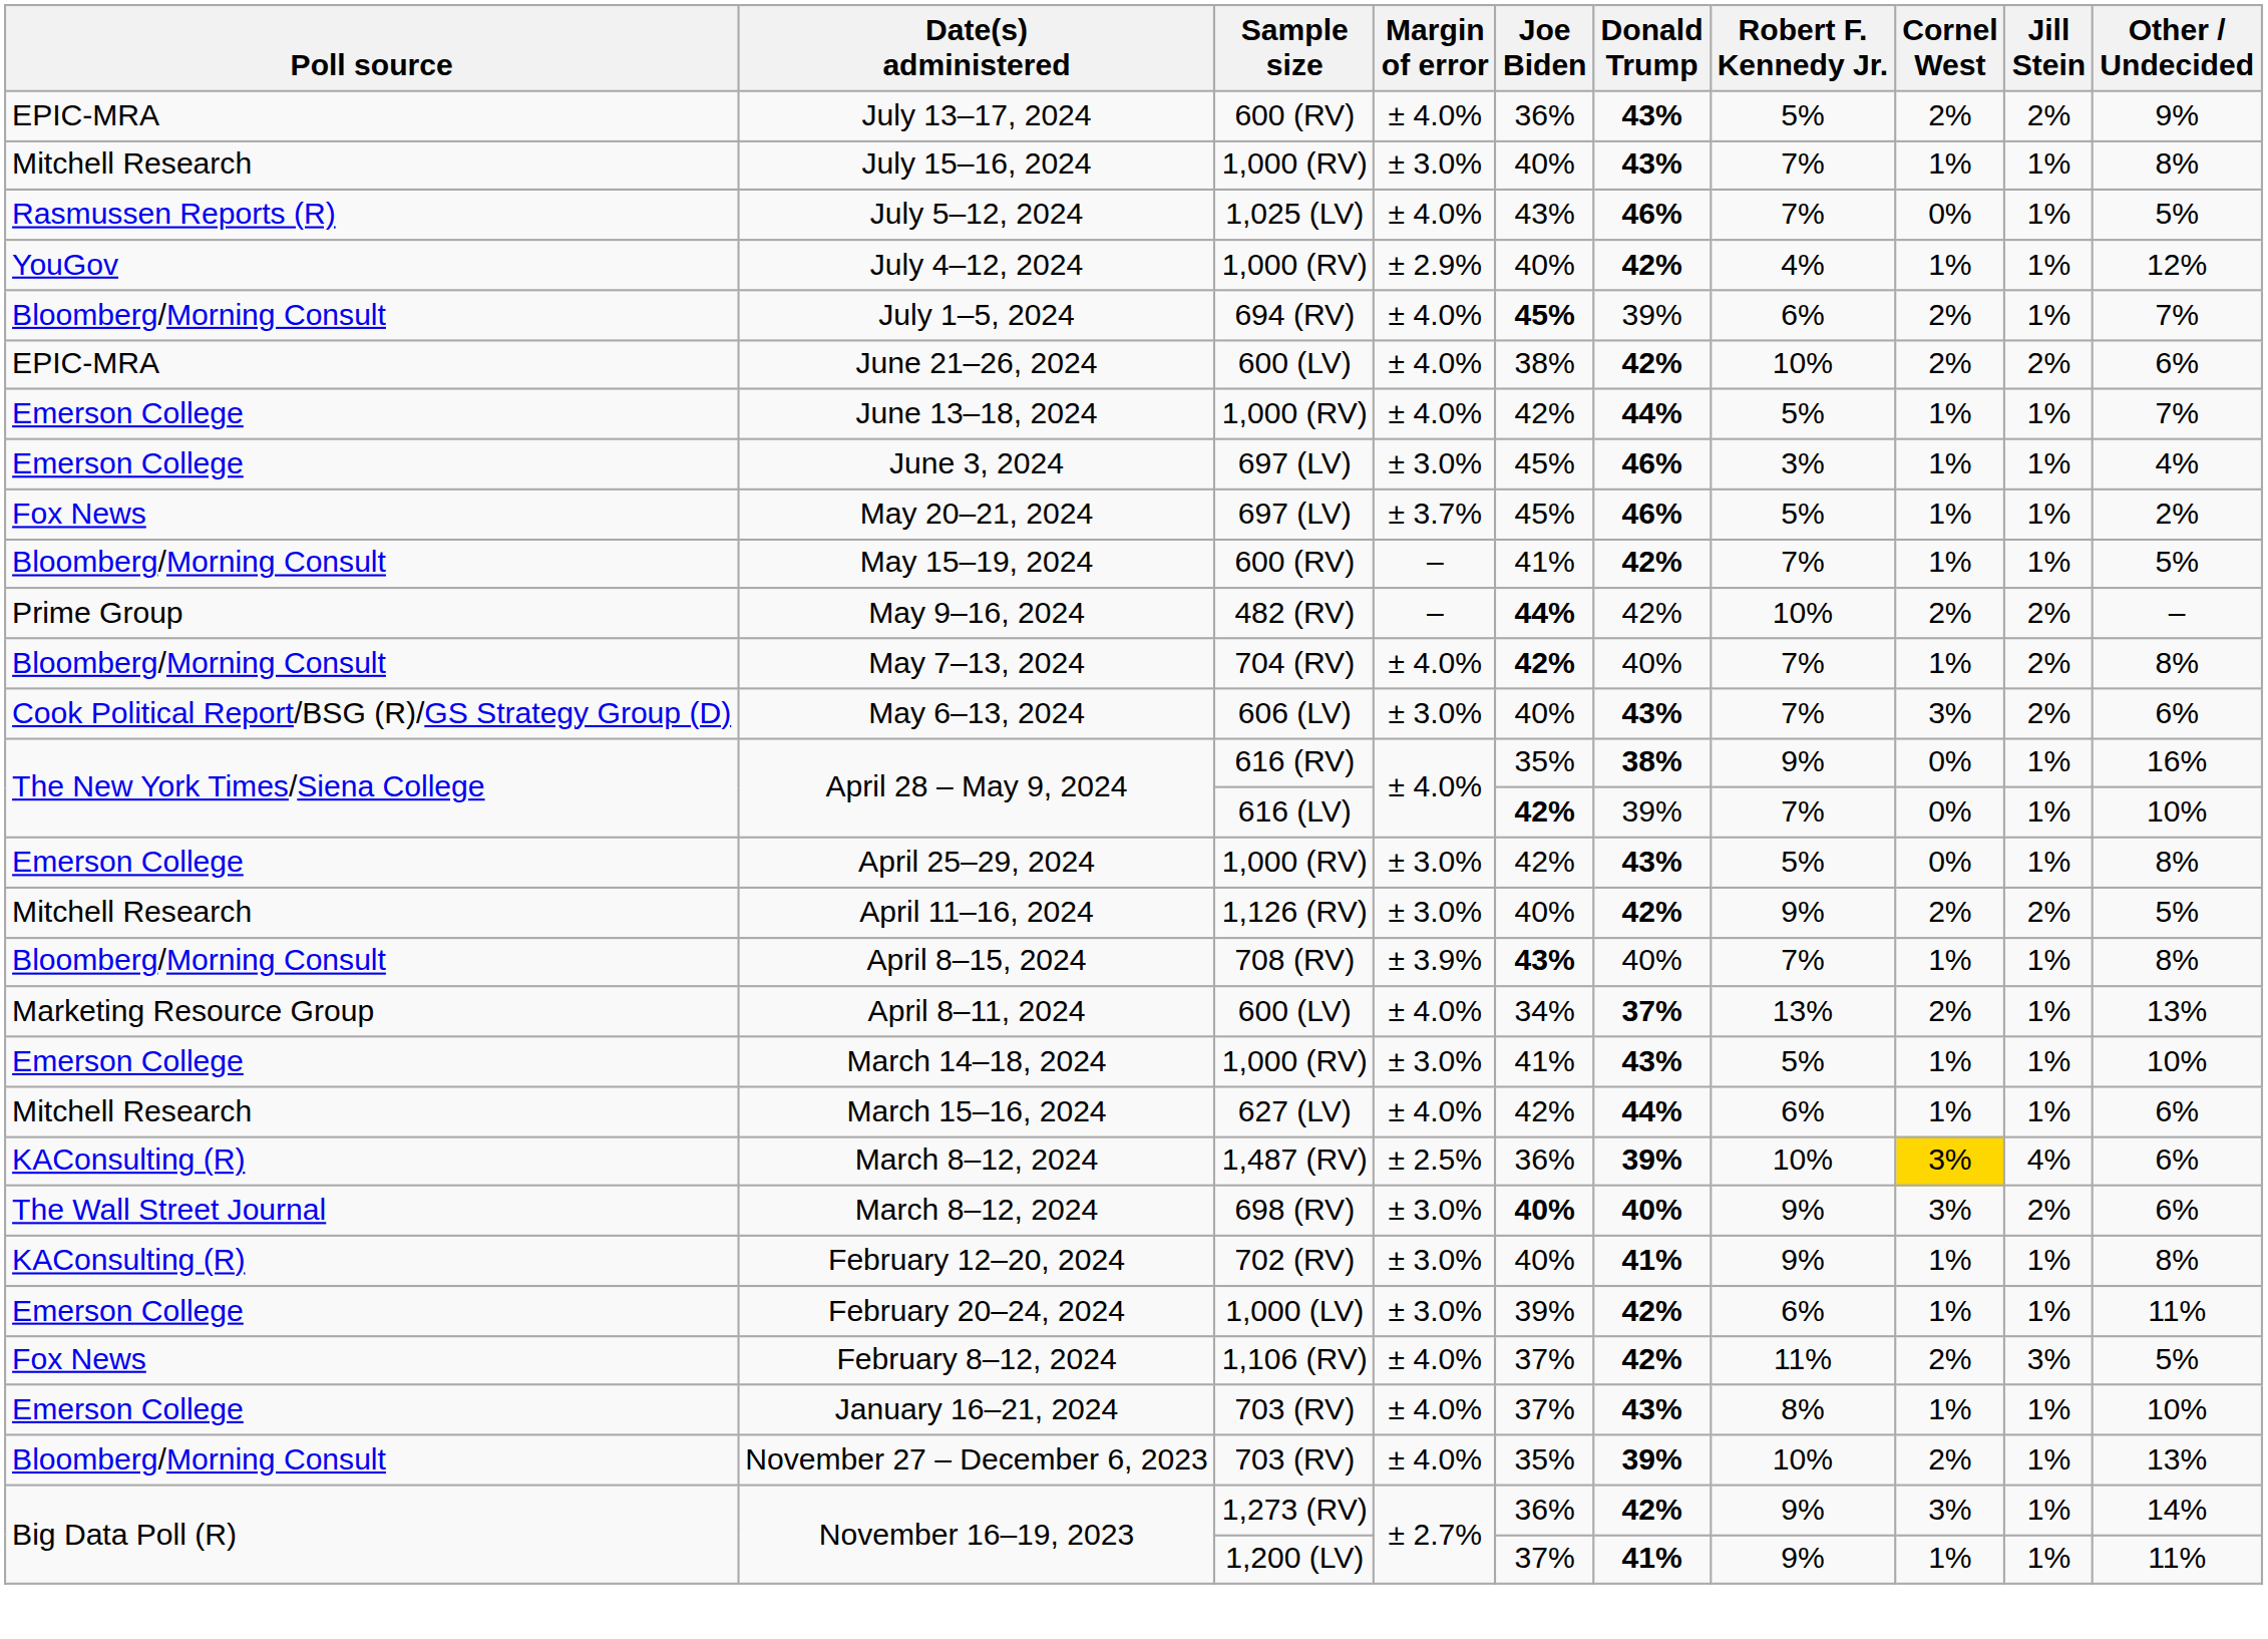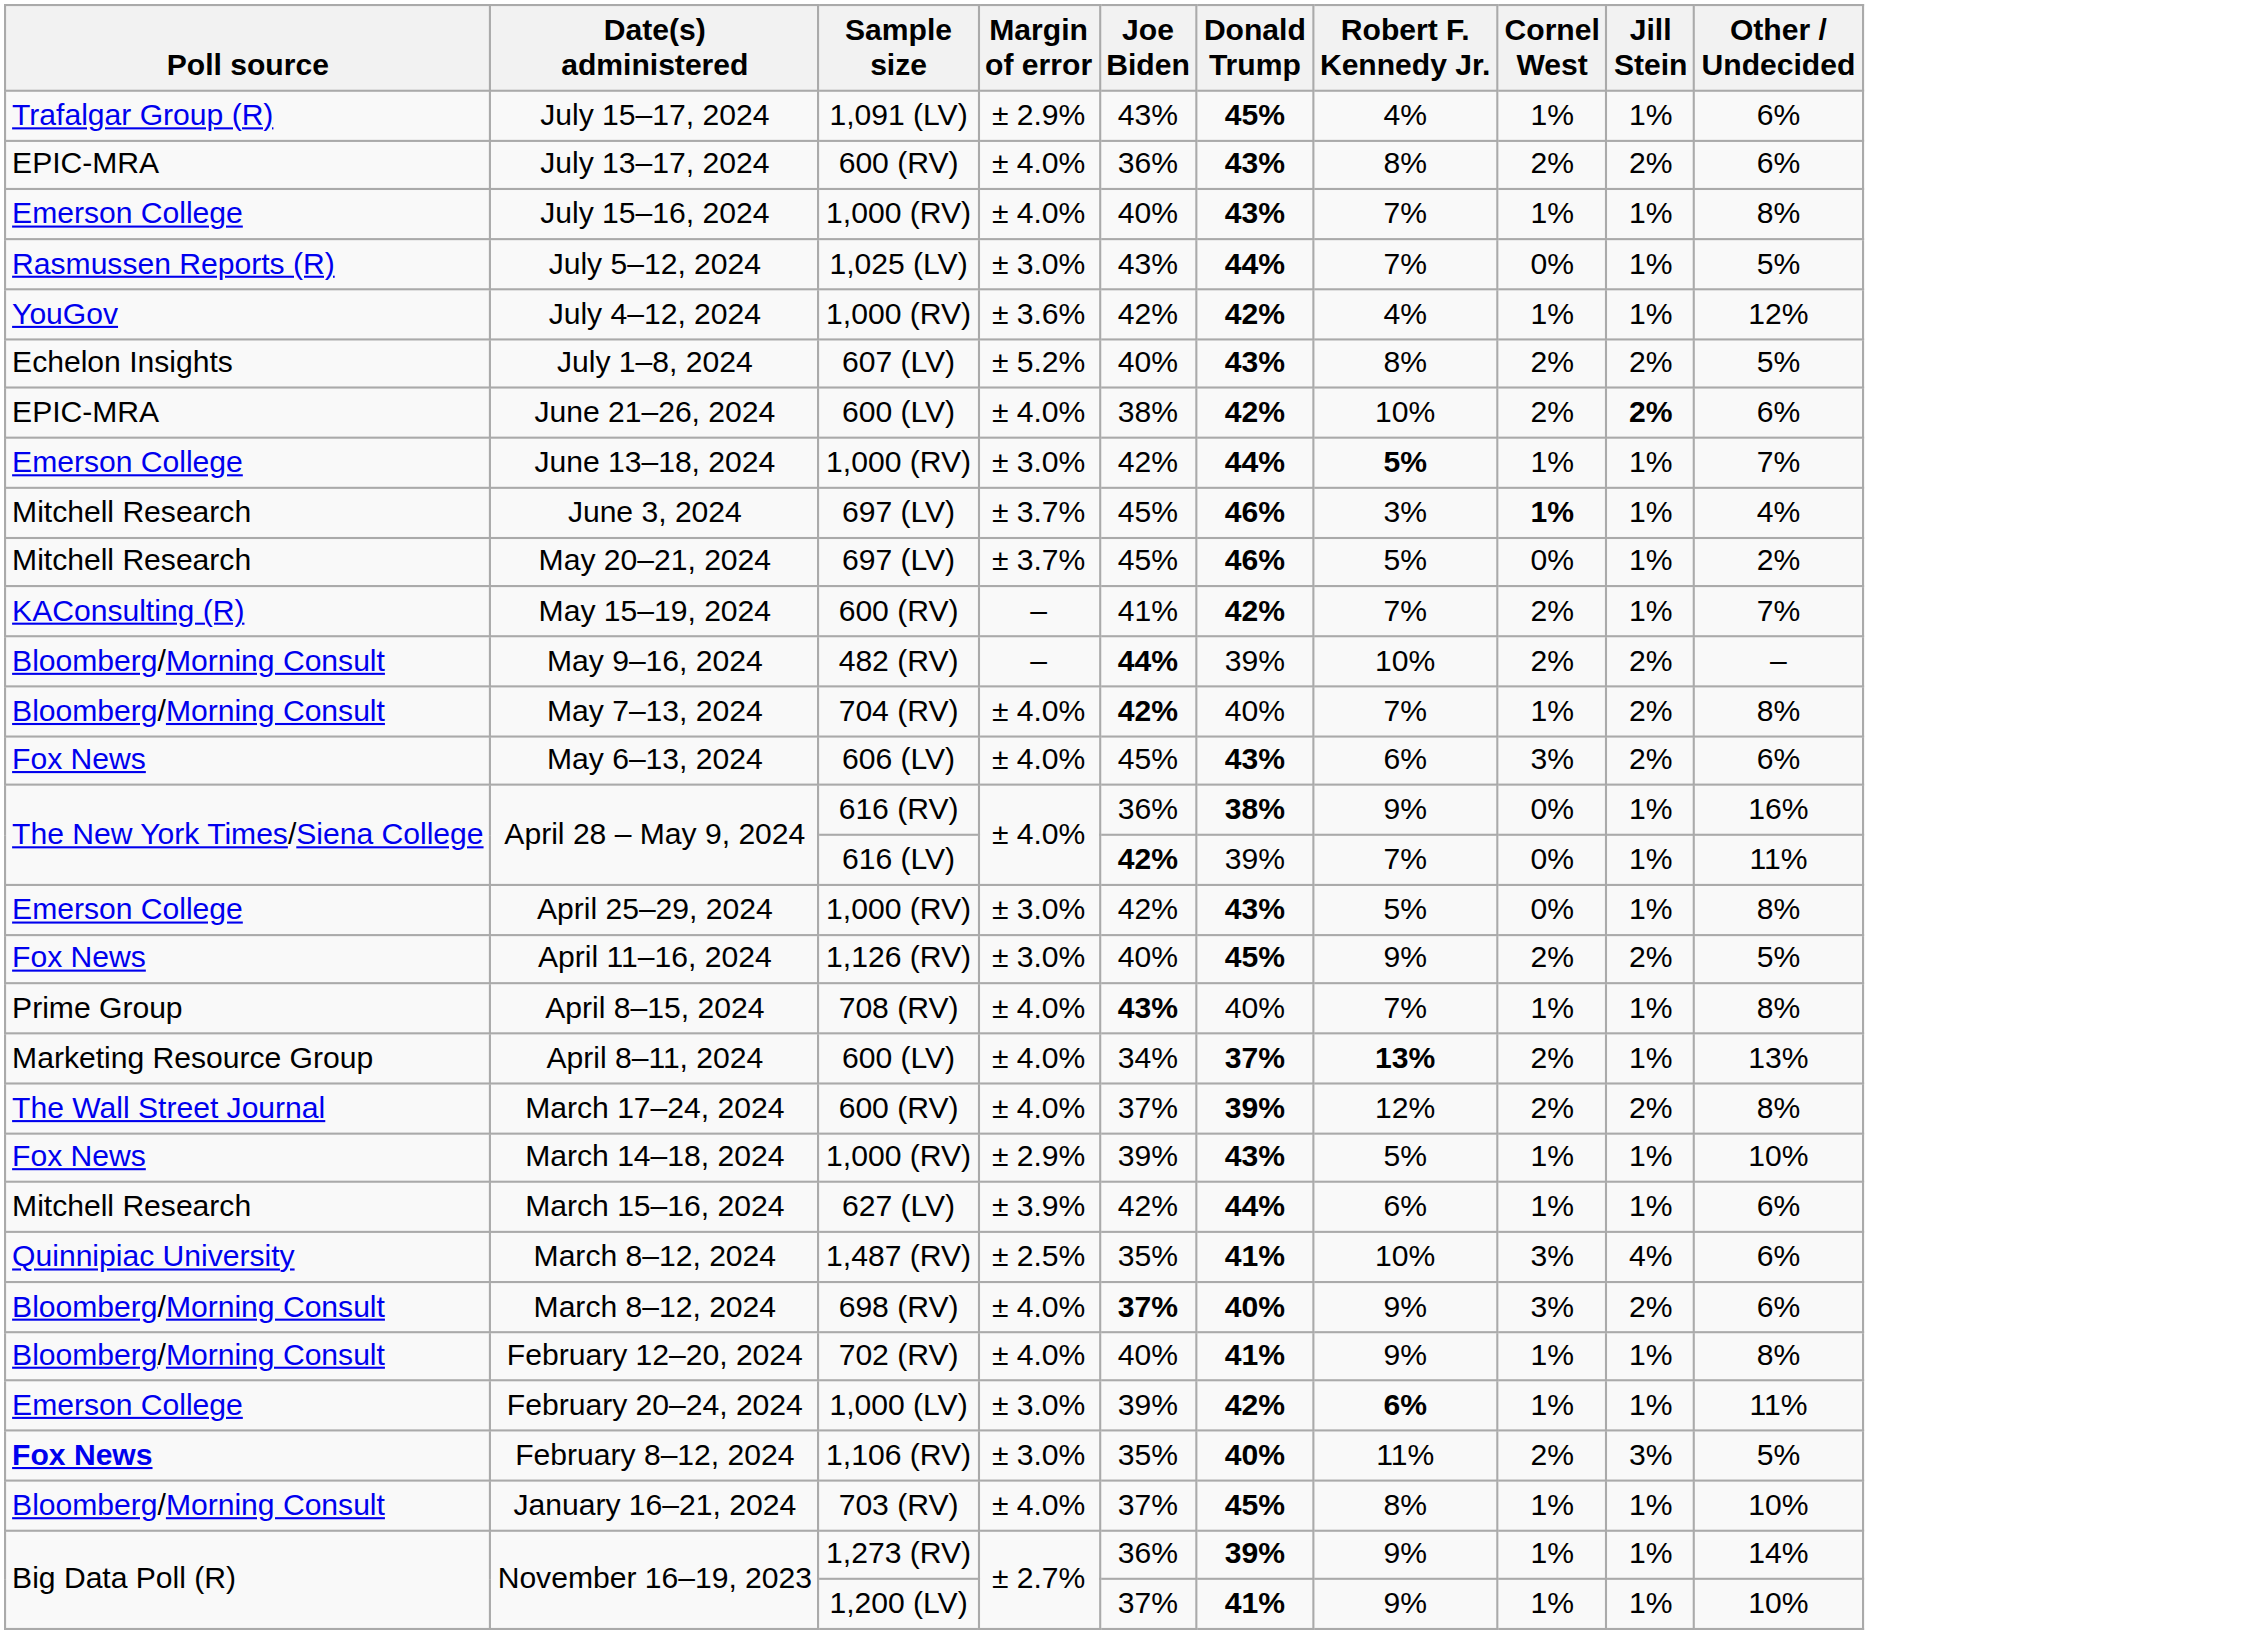+ row: Trafalgar Group (R) | July 15–17, 2024 | 1,091 (LV) | ± 2.9% | 43% | 45% | 4% | 1% | 1% | 6%
July 13–17, 2024 | Robert F. Kennedy Jr.: 5% -> 8%
July 13–17, 2024 | Other / Undecided: 9% -> 6%
July 15–16, 2024 | Poll source: Mitchell Research -> Emerson College
July 15–16, 2024 | Margin of error: ± 3.0% -> ± 4.0%
July 5–12, 2024 | Margin of error: ± 4.0% -> ± 3.0%
July 5–12, 2024 | Donald Trump: 46% -> 44%
July 4–12, 2024 | Margin of error: ± 2.9% -> ± 3.6%
July 4–12, 2024 | Joe Biden: 40% -> 42%
+ row: Echelon Insights | July 1–8, 2024 | 607 (LV) | ± 5.2% | 40% | 43% | 8% | 2% | 2% | 5%
- row: Bloomberg/Morning Consult | July 1–5, 2024 | 694 (RV) | ± 4.0% | 45% | 39% | 6% | 2% | 1% | 7%
June 21–26, 2024 | Jill Stein: normal -> bold
June 13–18, 2024 | Margin of error: ± 4.0% -> ± 3.0%
June 13–18, 2024 | Robert F. Kennedy Jr.: normal -> bold
June 3, 2024 | Poll source: Emerson College -> Mitchell Research
June 3, 2024 | Margin of error: ± 3.0% -> ± 3.7%
June 3, 2024 | Cornel West: normal -> bold
May 20–21, 2024 | Poll source: Fox News -> Mitchell Research
May 20–21, 2024 | Cornel West: 1% -> 0%
May 15–19, 2024 | Poll source: Bloomberg/Morning Consult -> KAConsulting (R)
May 15–19, 2024 | Cornel West: 1% -> 2%
May 15–19, 2024 | Other / Undecided: 5% -> 7%
May 9–16, 2024 | Poll source: Prime Group -> Bloomberg/Morning Consult
May 9–16, 2024 | Donald Trump: 42% -> 39%
May 6–13, 2024 | Poll source: Cook Political Report/BSG (R)/GS Strategy Group (D) -> Fox News
May 6–13, 2024 | Margin of error: ± 3.0% -> ± 4.0%
May 6–13, 2024 | Joe Biden: 40% -> 45%
May 6–13, 2024 | Robert F. Kennedy Jr.: 7% -> 6%
April 28 – May 9, 2024 / 616 (RV) | Joe Biden: 35% -> 36%
April 28 – May 9, 2024 / 616 (LV) | Other / Undecided: 10% -> 11%
April 11–16, 2024 | Poll source: Mitchell Research -> Fox News
April 11–16, 2024 | Donald Trump: 42% -> 45%
April 8–15, 2024 | Poll source: Bloomberg/Morning Consult -> Prime Group
April 8–15, 2024 | Margin of error: ± 3.9% -> ± 4.0%
April 8–11, 2024 | Robert F. Kennedy Jr.: normal -> bold
+ row: The Wall Street Journal | March 17–24, 2024 | 600 (RV) | ± 4.0% | 37% | 39% | 12% | 2% | 2% | 8%
March 14–18, 2024 | Poll source: Emerson College -> Fox News
March 14–18, 2024 | Margin of error: ± 3.0% -> ± 2.9%
March 14–18, 2024 | Joe Biden: 41% -> 39%
March 15–16, 2024 | Margin of error: ± 4.0% -> ± 3.9%
March 8–12, 2024 / 1,487 (RV) | Poll source: KAConsulting (R) -> Quinnipiac University
March 8–12, 2024 / 1,487 (RV) | Joe Biden: 36% -> 35%
March 8–12, 2024 / 1,487 (RV) | Donald Trump: 39% -> 41%
March 8–12, 2024 / 1,487 (RV) | Cornel West: gold background -> no background
March 8–12, 2024 / 698 (RV) | Poll source: The Wall Street Journal -> Bloomberg/Morning Consult
March 8–12, 2024 / 698 (RV) | Margin of error: ± 3.0% -> ± 4.0%
March 8–12, 2024 / 698 (RV) | Joe Biden: 40% -> 37%
February 12–20, 2024 | Poll source: KAConsulting (R) -> Bloomberg/Morning Consult
February 12–20, 2024 | Margin of error: ± 3.0% -> ± 4.0%
February 20–24, 2024 | Robert F. Kennedy Jr.: normal -> bold
February 8–12, 2024 | Poll source: normal -> bold
February 8–12, 2024 | Margin of error: ± 4.0% -> ± 3.0%
February 8–12, 2024 | Joe Biden: 37% -> 35%
February 8–12, 2024 | Donald Trump: 42% -> 40%
January 16–21, 2024 | Poll source: Emerson College -> Bloomberg/Morning Consult
January 16–21, 2024 | Donald Trump: 43% -> 45%
- row: Bloomberg/Morning Consult | November 27 – December 6, 2023 | 703 (RV) | ± 4.0% | 35% | 39% | 10% | 2% | 1% | 13%
November 16–19, 2023 / 1,273 (RV) | Donald Trump: 42% -> 39%
November 16–19, 2023 / 1,273 (RV) | Cornel West: 3% -> 1%
November 16–19, 2023 / 1,200 (LV) | Other / Undecided: 11% -> 10%
